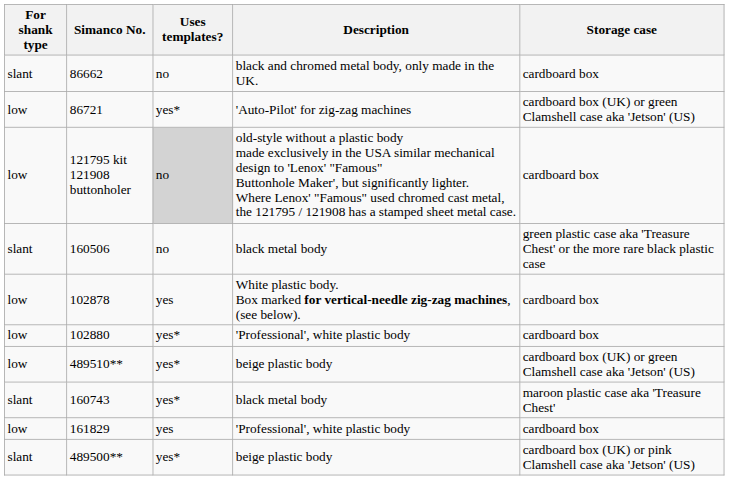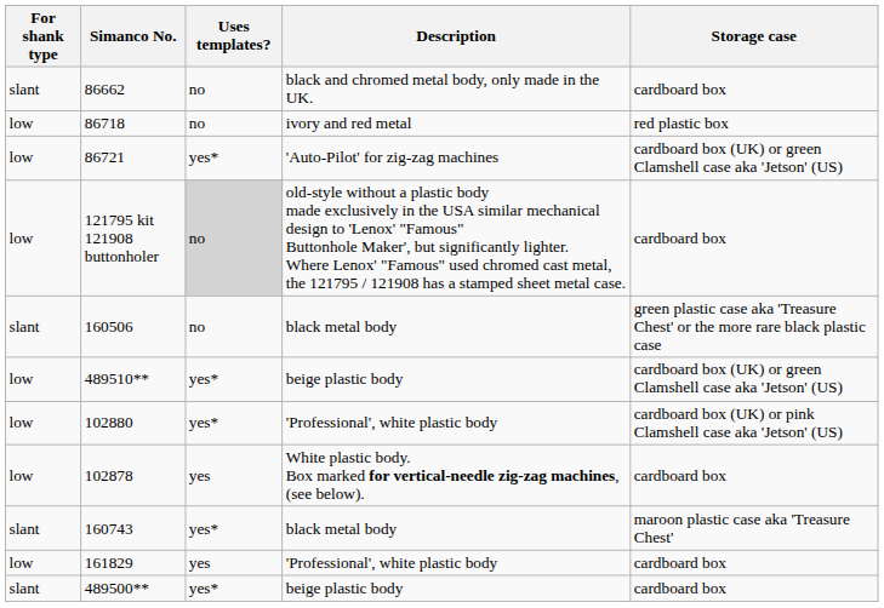+ row: low | 86718 | no | ivory and red metal | red plastic box
rows swapped: 489510** <-> 102878
102880 | Storage case: cardboard box -> cardboard box (UK) or pink Clamshell case aka 'Jetson' (US)
489500** | Storage case: cardboard box (UK) or pink Clamshell case aka 'Jetson' (US) -> cardboard box
